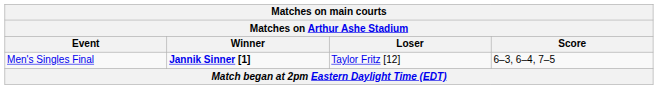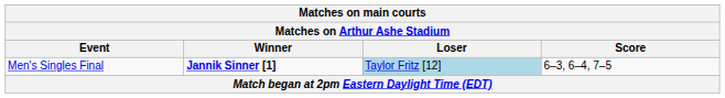Men's Singles Final | Loser: no background -> lightblue background
